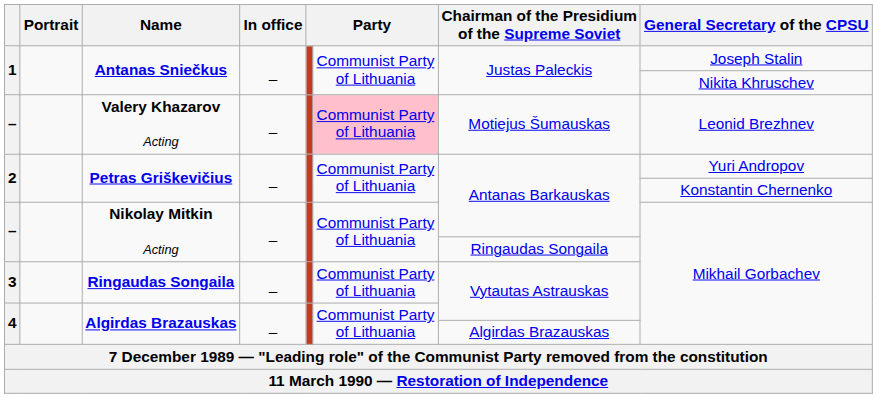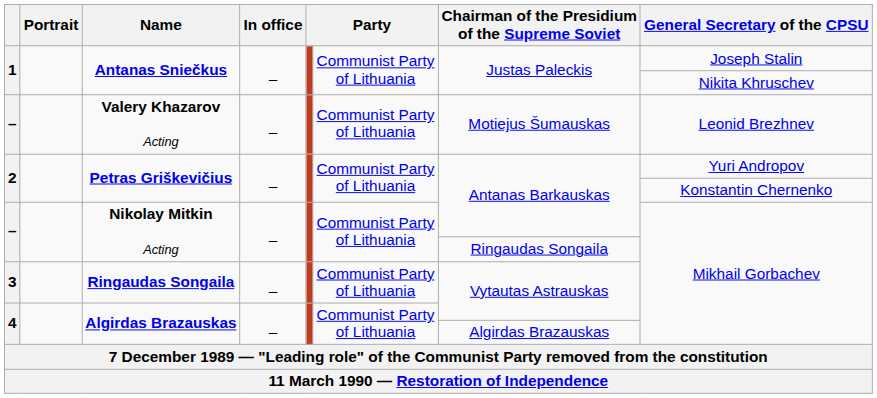Valery Khazarov Acting | column 6: pink background -> no background
